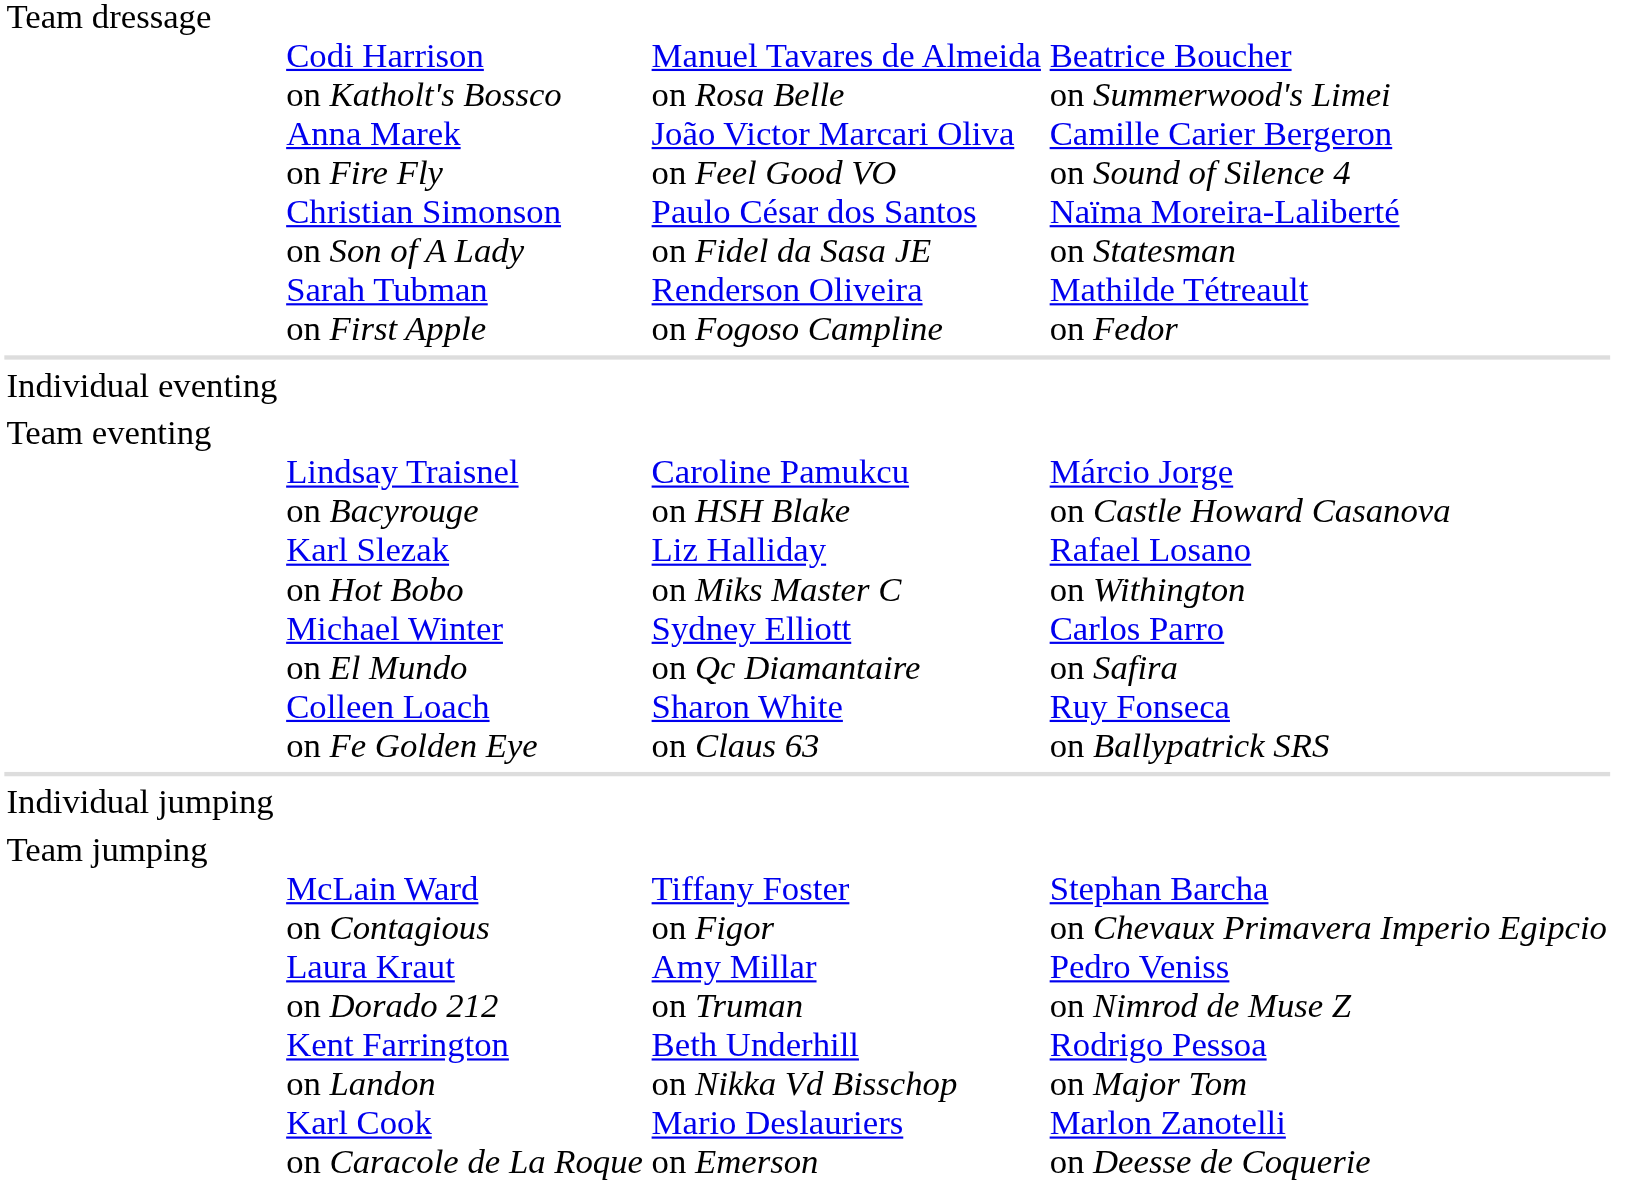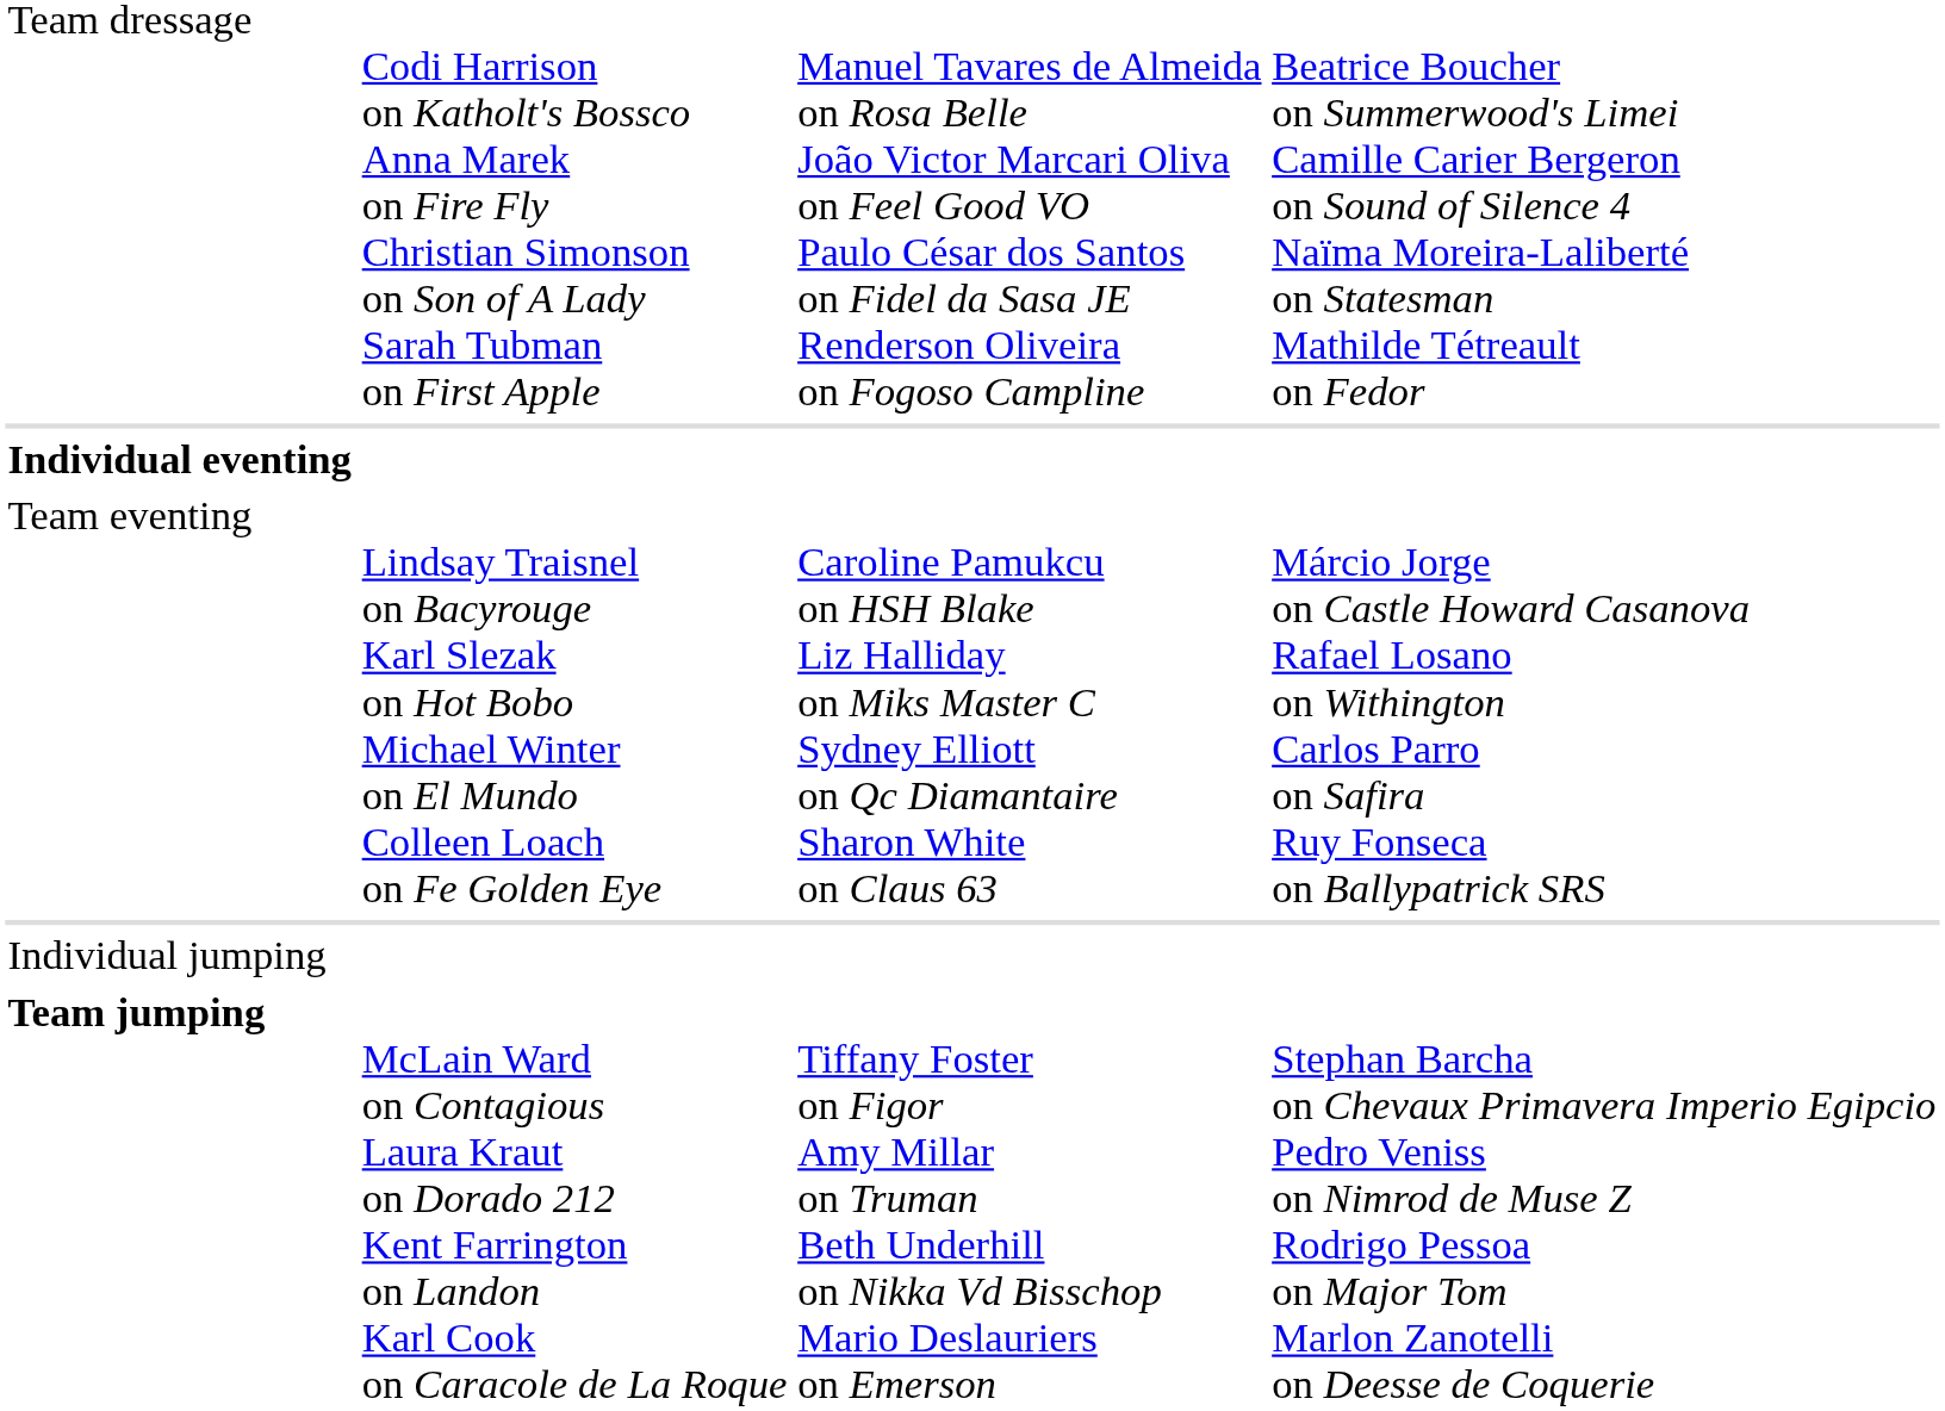Individual eventing | column 1: normal -> bold
Team jumping | column 1: normal -> bold
